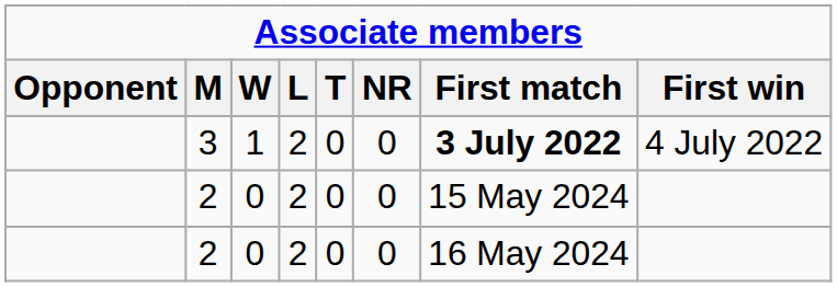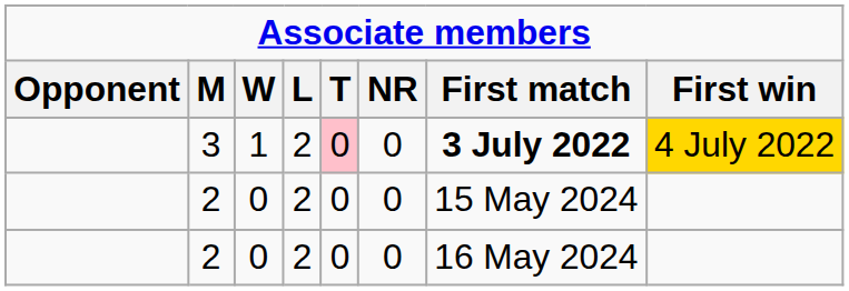3 | T: no background -> pink background
3 | First win: no background -> gold background
